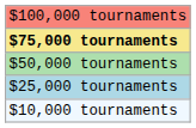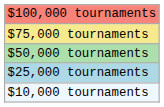row 2 | column 1: bold -> normal
